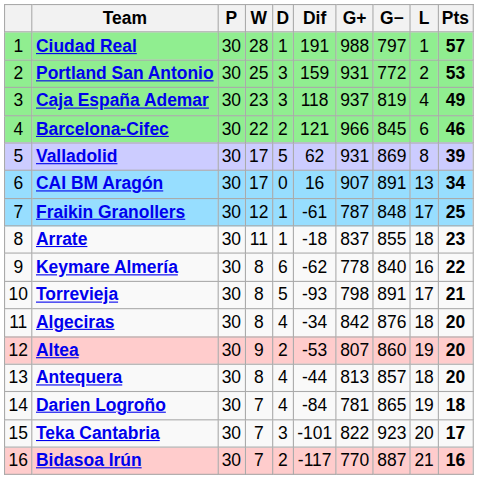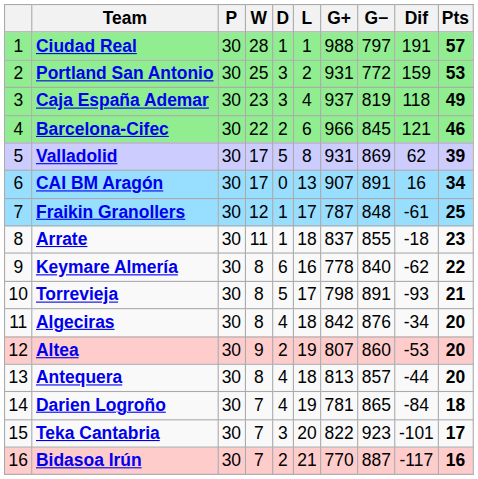columns swapped: L <-> Dif
